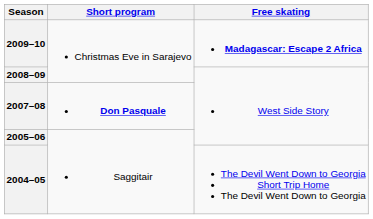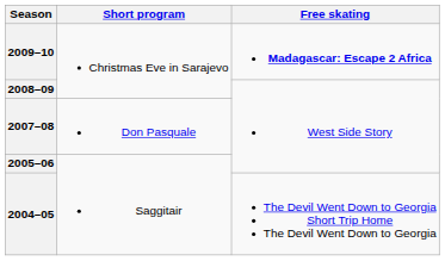2007–08 | Short program: bold -> normal
